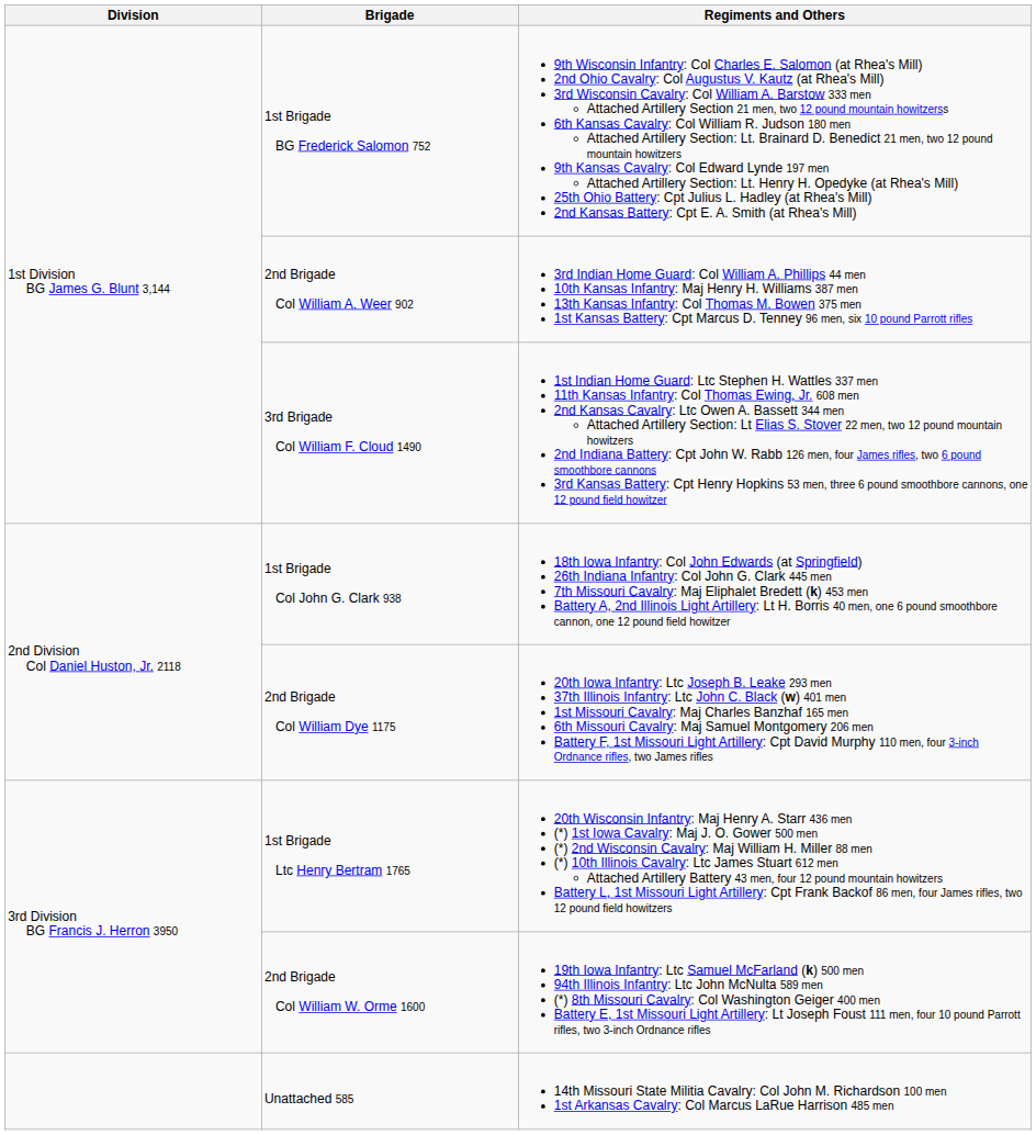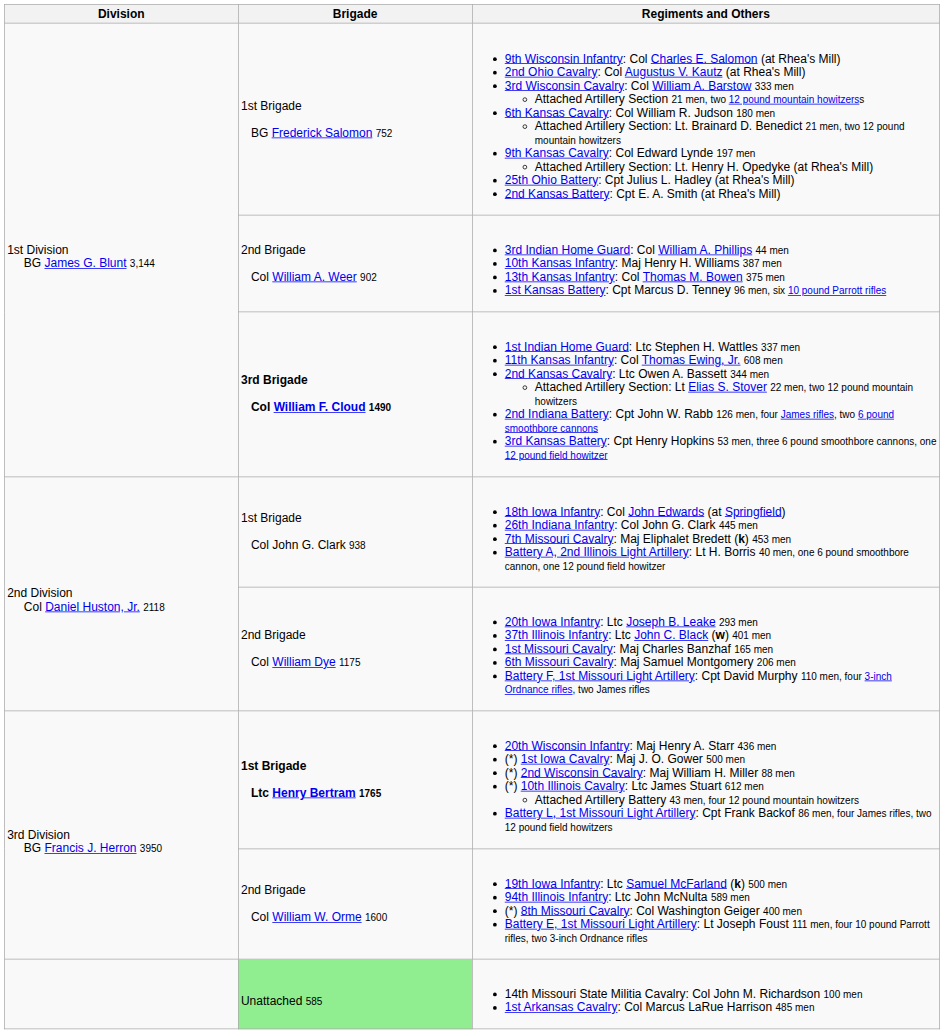3rd Brigade Col William F. Cloud 1490 | Brigade: normal -> bold
1st Brigade Ltc Henry Bertram 1765 | Brigade: normal -> bold
Unattached 585 | Brigade: no background -> lightgreen background
